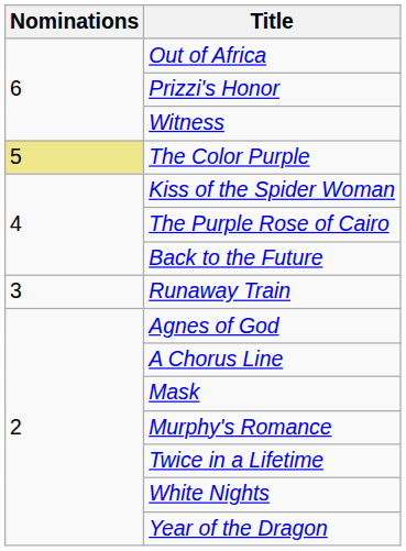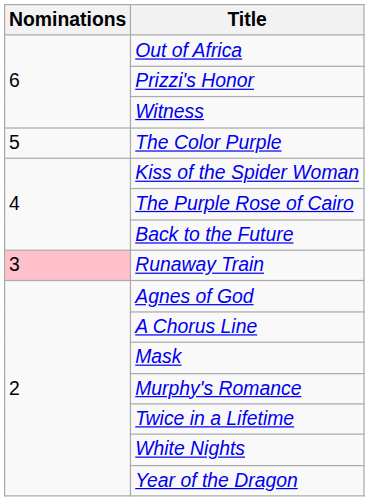The Color Purple | Nominations: khaki background -> no background
Runaway Train | Nominations: no background -> pink background
